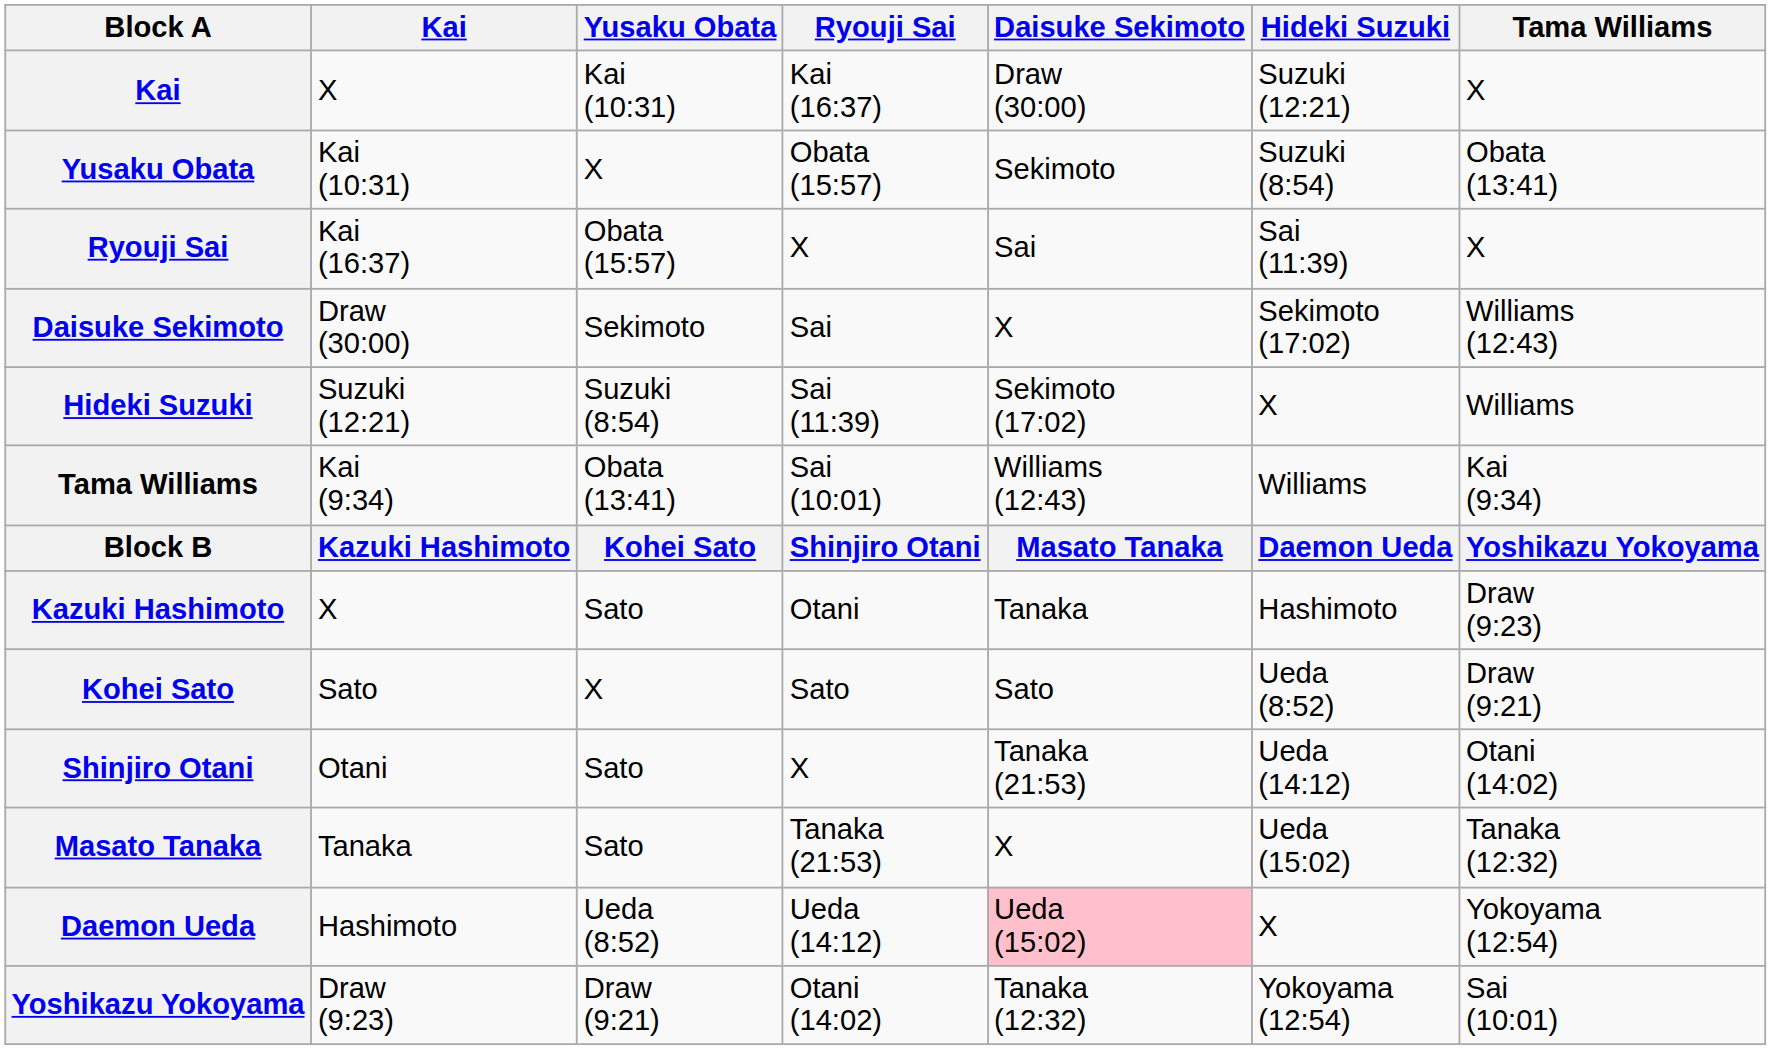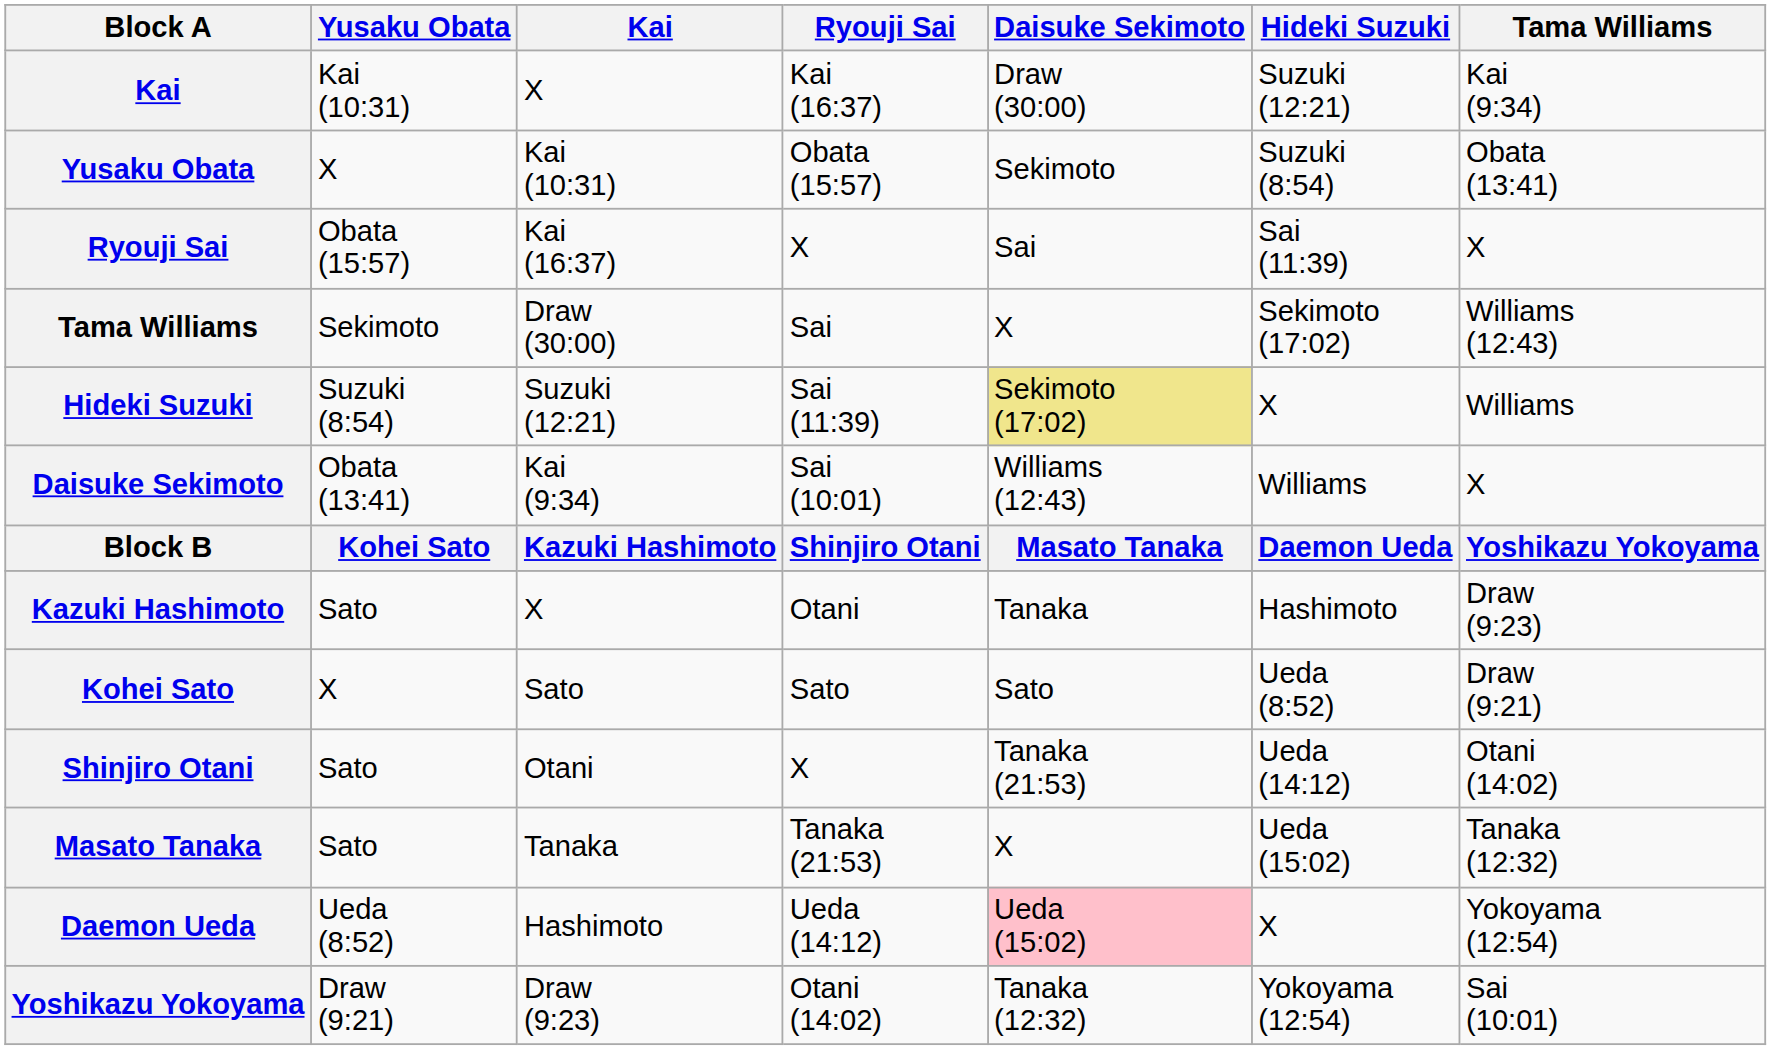columns swapped: Kai <-> Yusaku Obata
row 2 | Tama Williams: X -> Kai (9:34)
row 5 | Block A: Daisuke Sekimoto -> Tama Williams
row 6 | Daisuke Sekimoto: no background -> khaki background
row 7 | Block A: Tama Williams -> Daisuke Sekimoto
row 7 | Tama Williams: Kai (9:34) -> X
